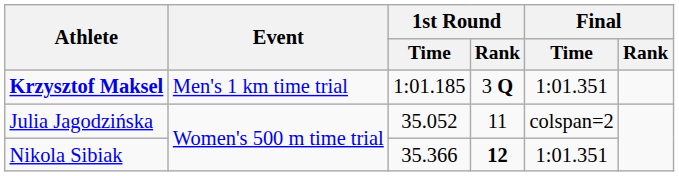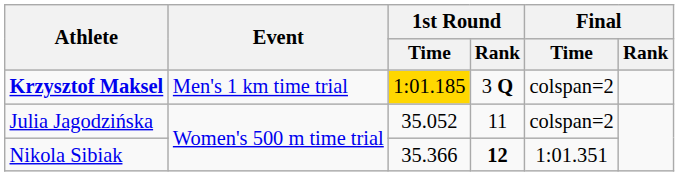Krzysztof Maksel | 1st Round / Time: no background -> gold background
Krzysztof Maksel | Final / Time: 1:01.351 -> colspan=2
